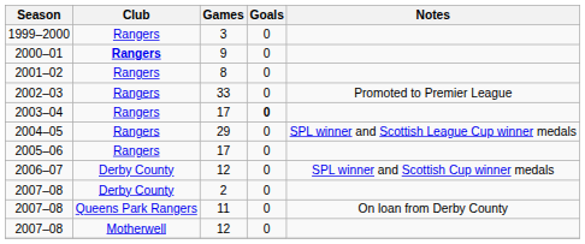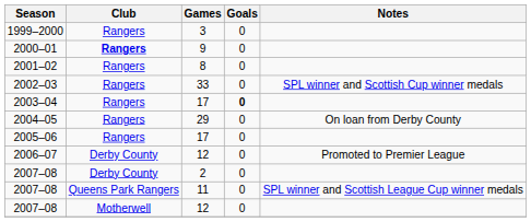2002–03 | Notes: Promoted to Premier League -> SPL winner and Scottish Cup winner medals
2004–05 | Notes: SPL winner and Scottish League Cup winner medals -> On loan from Derby County
2006–07 | Notes: SPL winner and Scottish Cup winner medals -> Promoted to Premier League
2007–08 / 11 | Notes: On loan from Derby County -> SPL winner and Scottish League Cup winner medals
